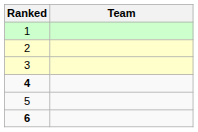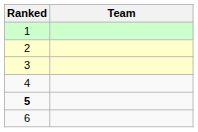4 | Ranked: bold -> normal
5 | Ranked: normal -> bold
6 | Ranked: bold -> normal
